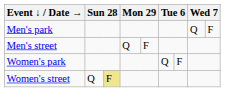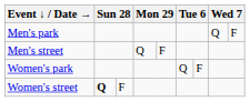Women's street | column 2: normal -> bold
Women's street | column 3: khaki background -> no background
